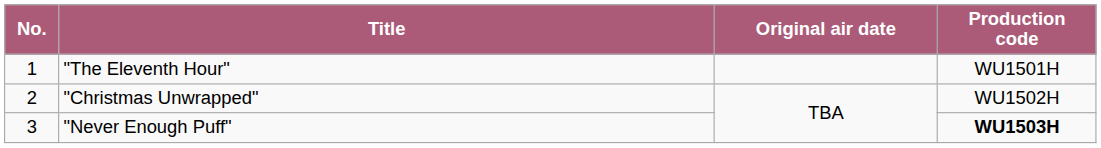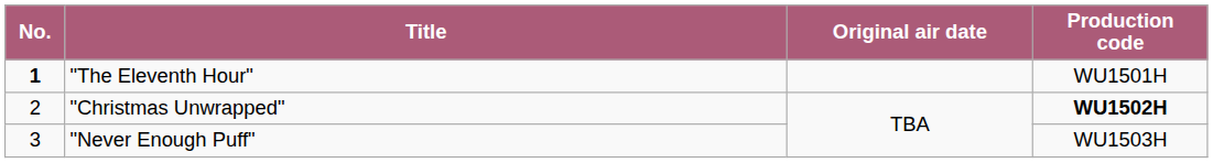"The Eleventh Hour" | No.: normal -> bold
"Christmas Unwrapped" | Production code: normal -> bold
"Never Enough Puff" | Production code: bold -> normal
